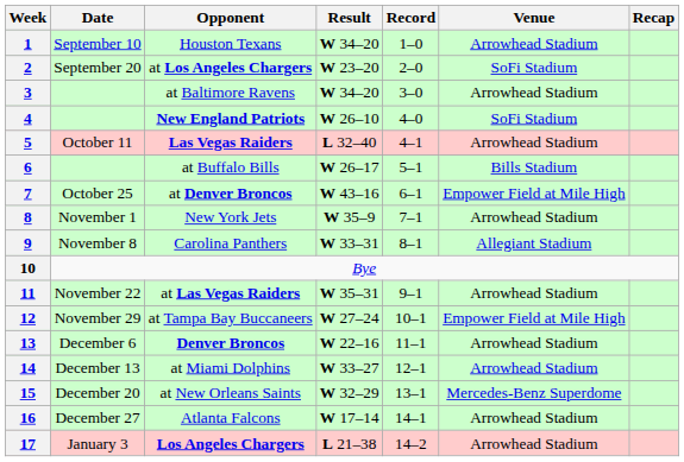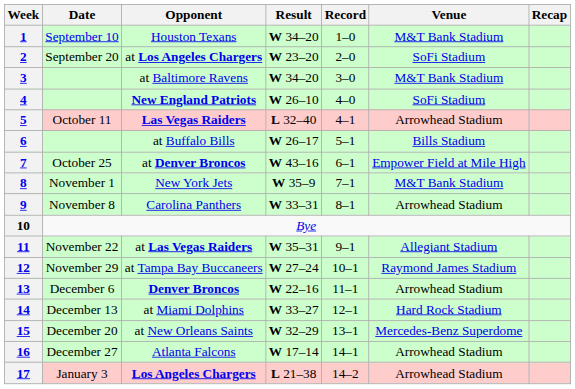1 | Venue: Arrowhead Stadium -> M&T Bank Stadium
3 | Venue: Arrowhead Stadium -> M&T Bank Stadium
8 | Venue: Arrowhead Stadium -> M&T Bank Stadium
9 | Venue: Allegiant Stadium -> Arrowhead Stadium
11 | Venue: Arrowhead Stadium -> Allegiant Stadium
12 | Venue: Empower Field at Mile High -> Raymond James Stadium
14 | Venue: Arrowhead Stadium -> Hard Rock Stadium
